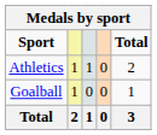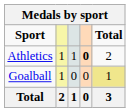Athletics | column 4: normal -> bold
Goalball | Total: no background -> khaki background
